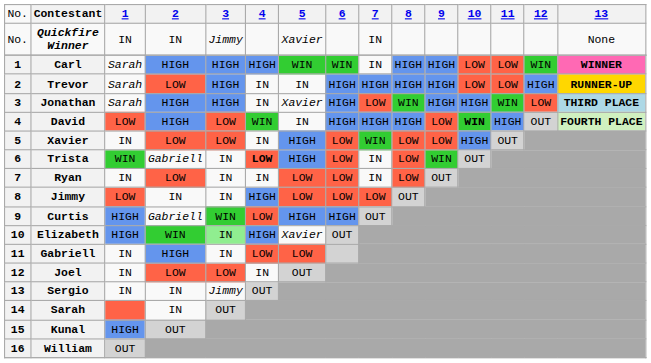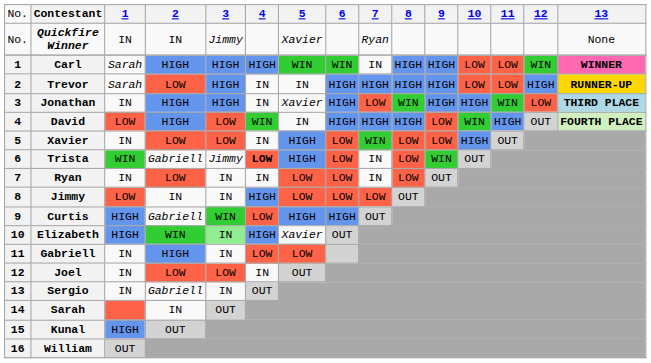Quickfire Winner | column 9: IN -> Ryan
Jonathan | column 3: Sarah -> IN
David | column 12: bold -> normal
Trista | column 5: IN -> Jimmy
Sergio | column 4: IN -> Gabriell
Sergio | column 5: Jimmy -> IN
